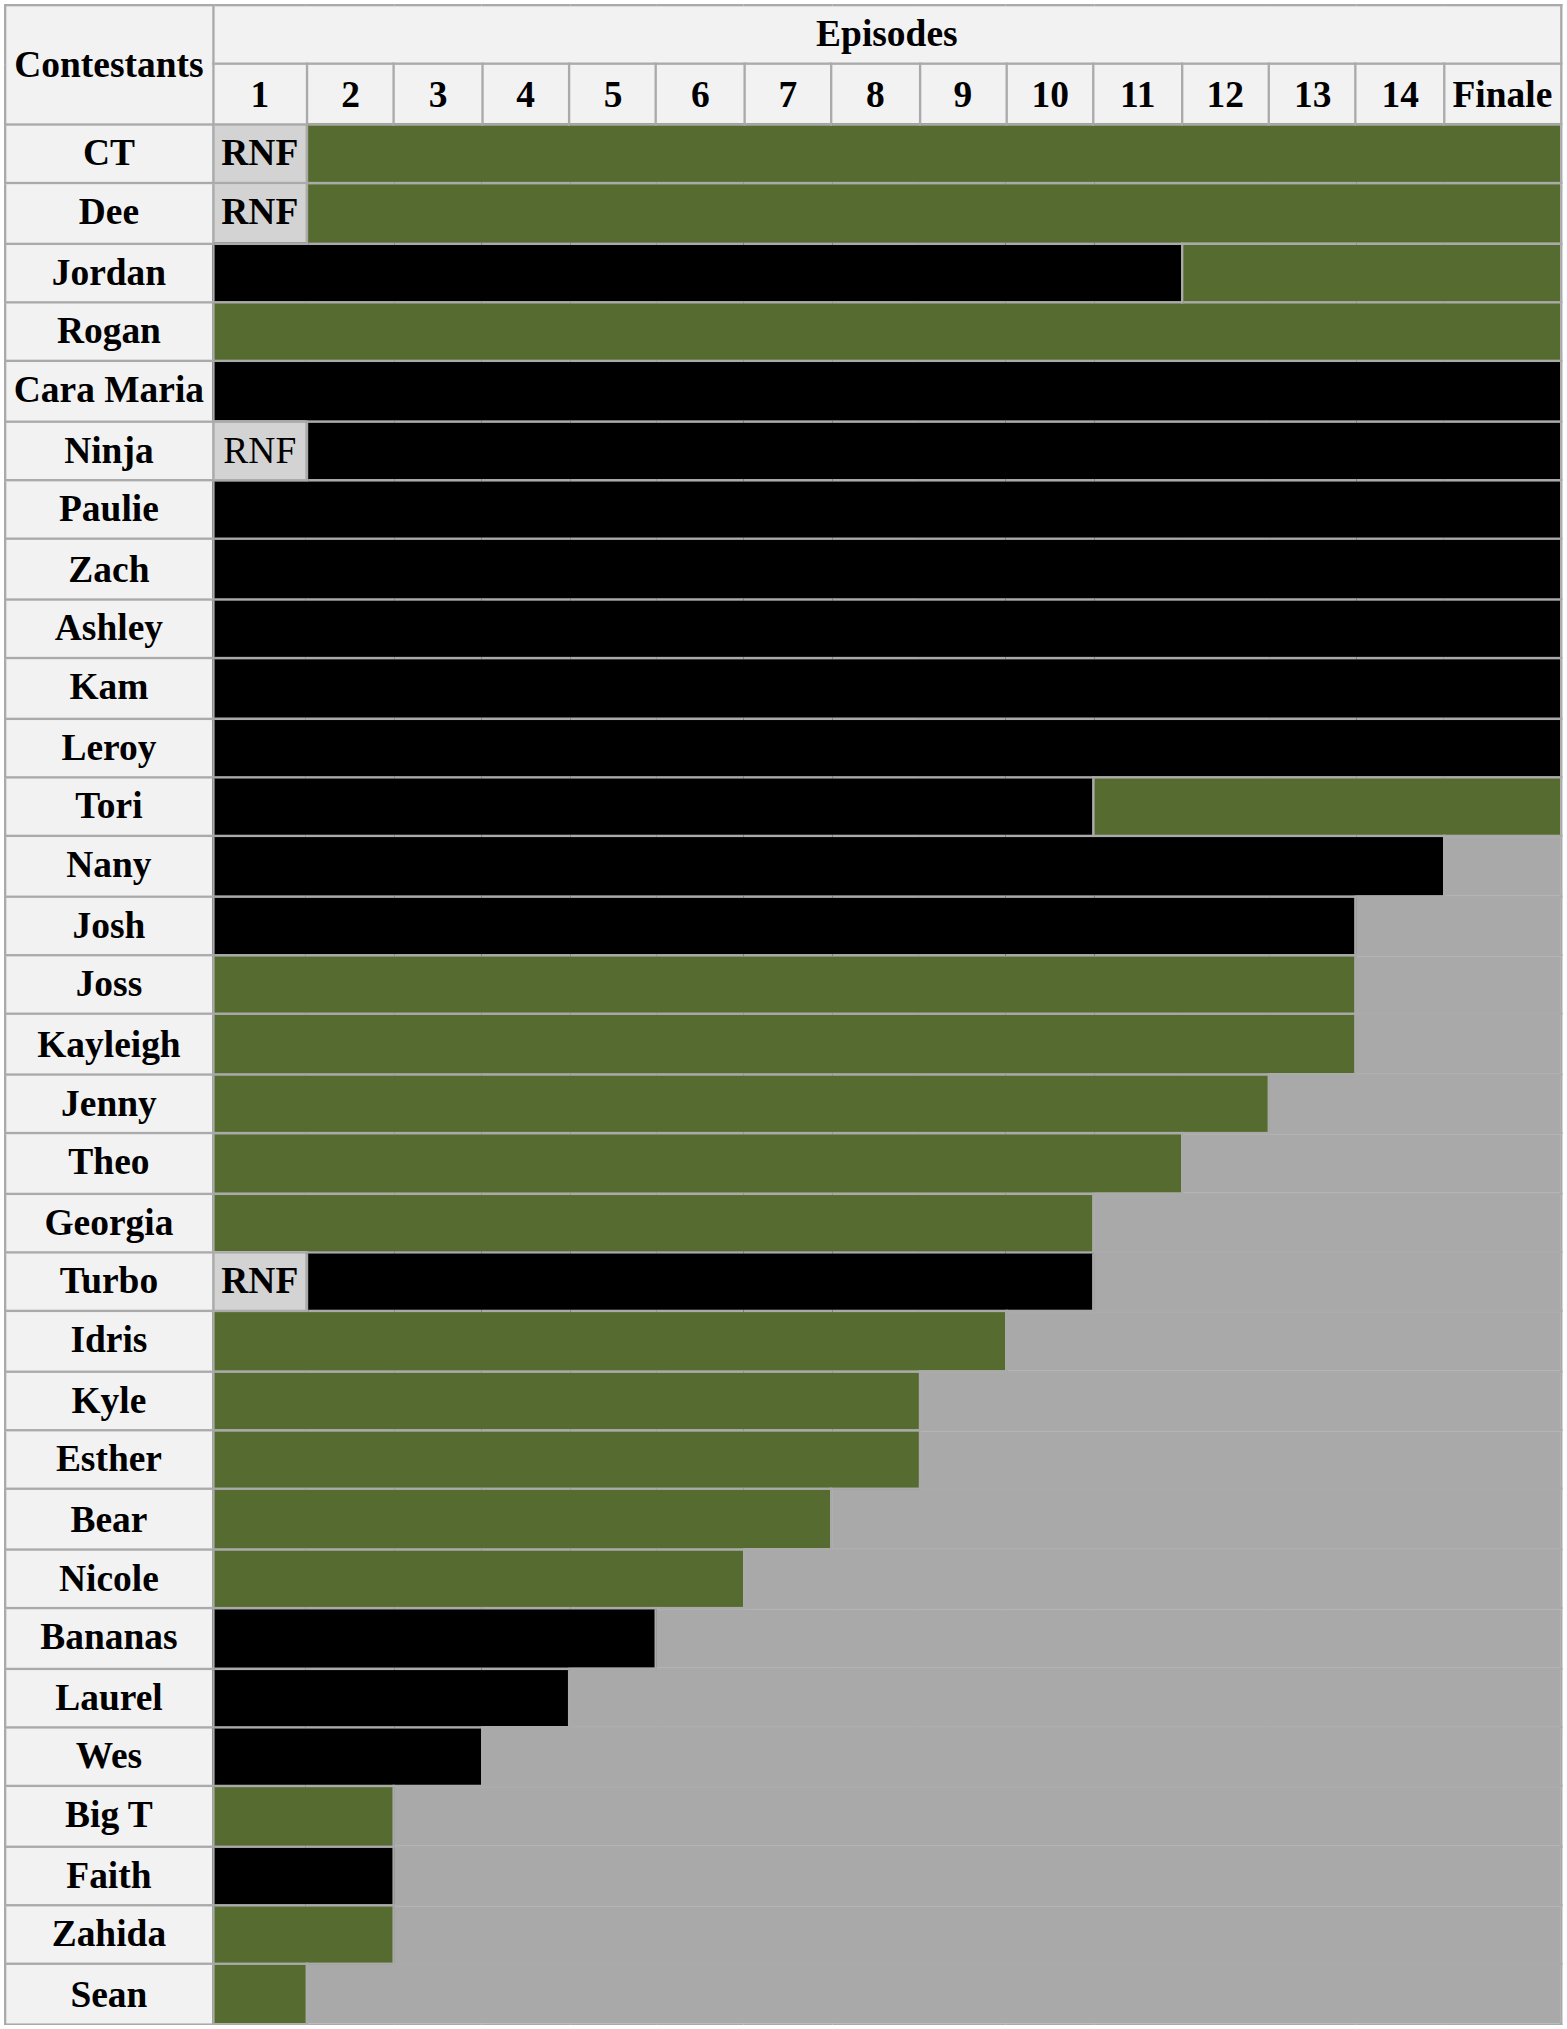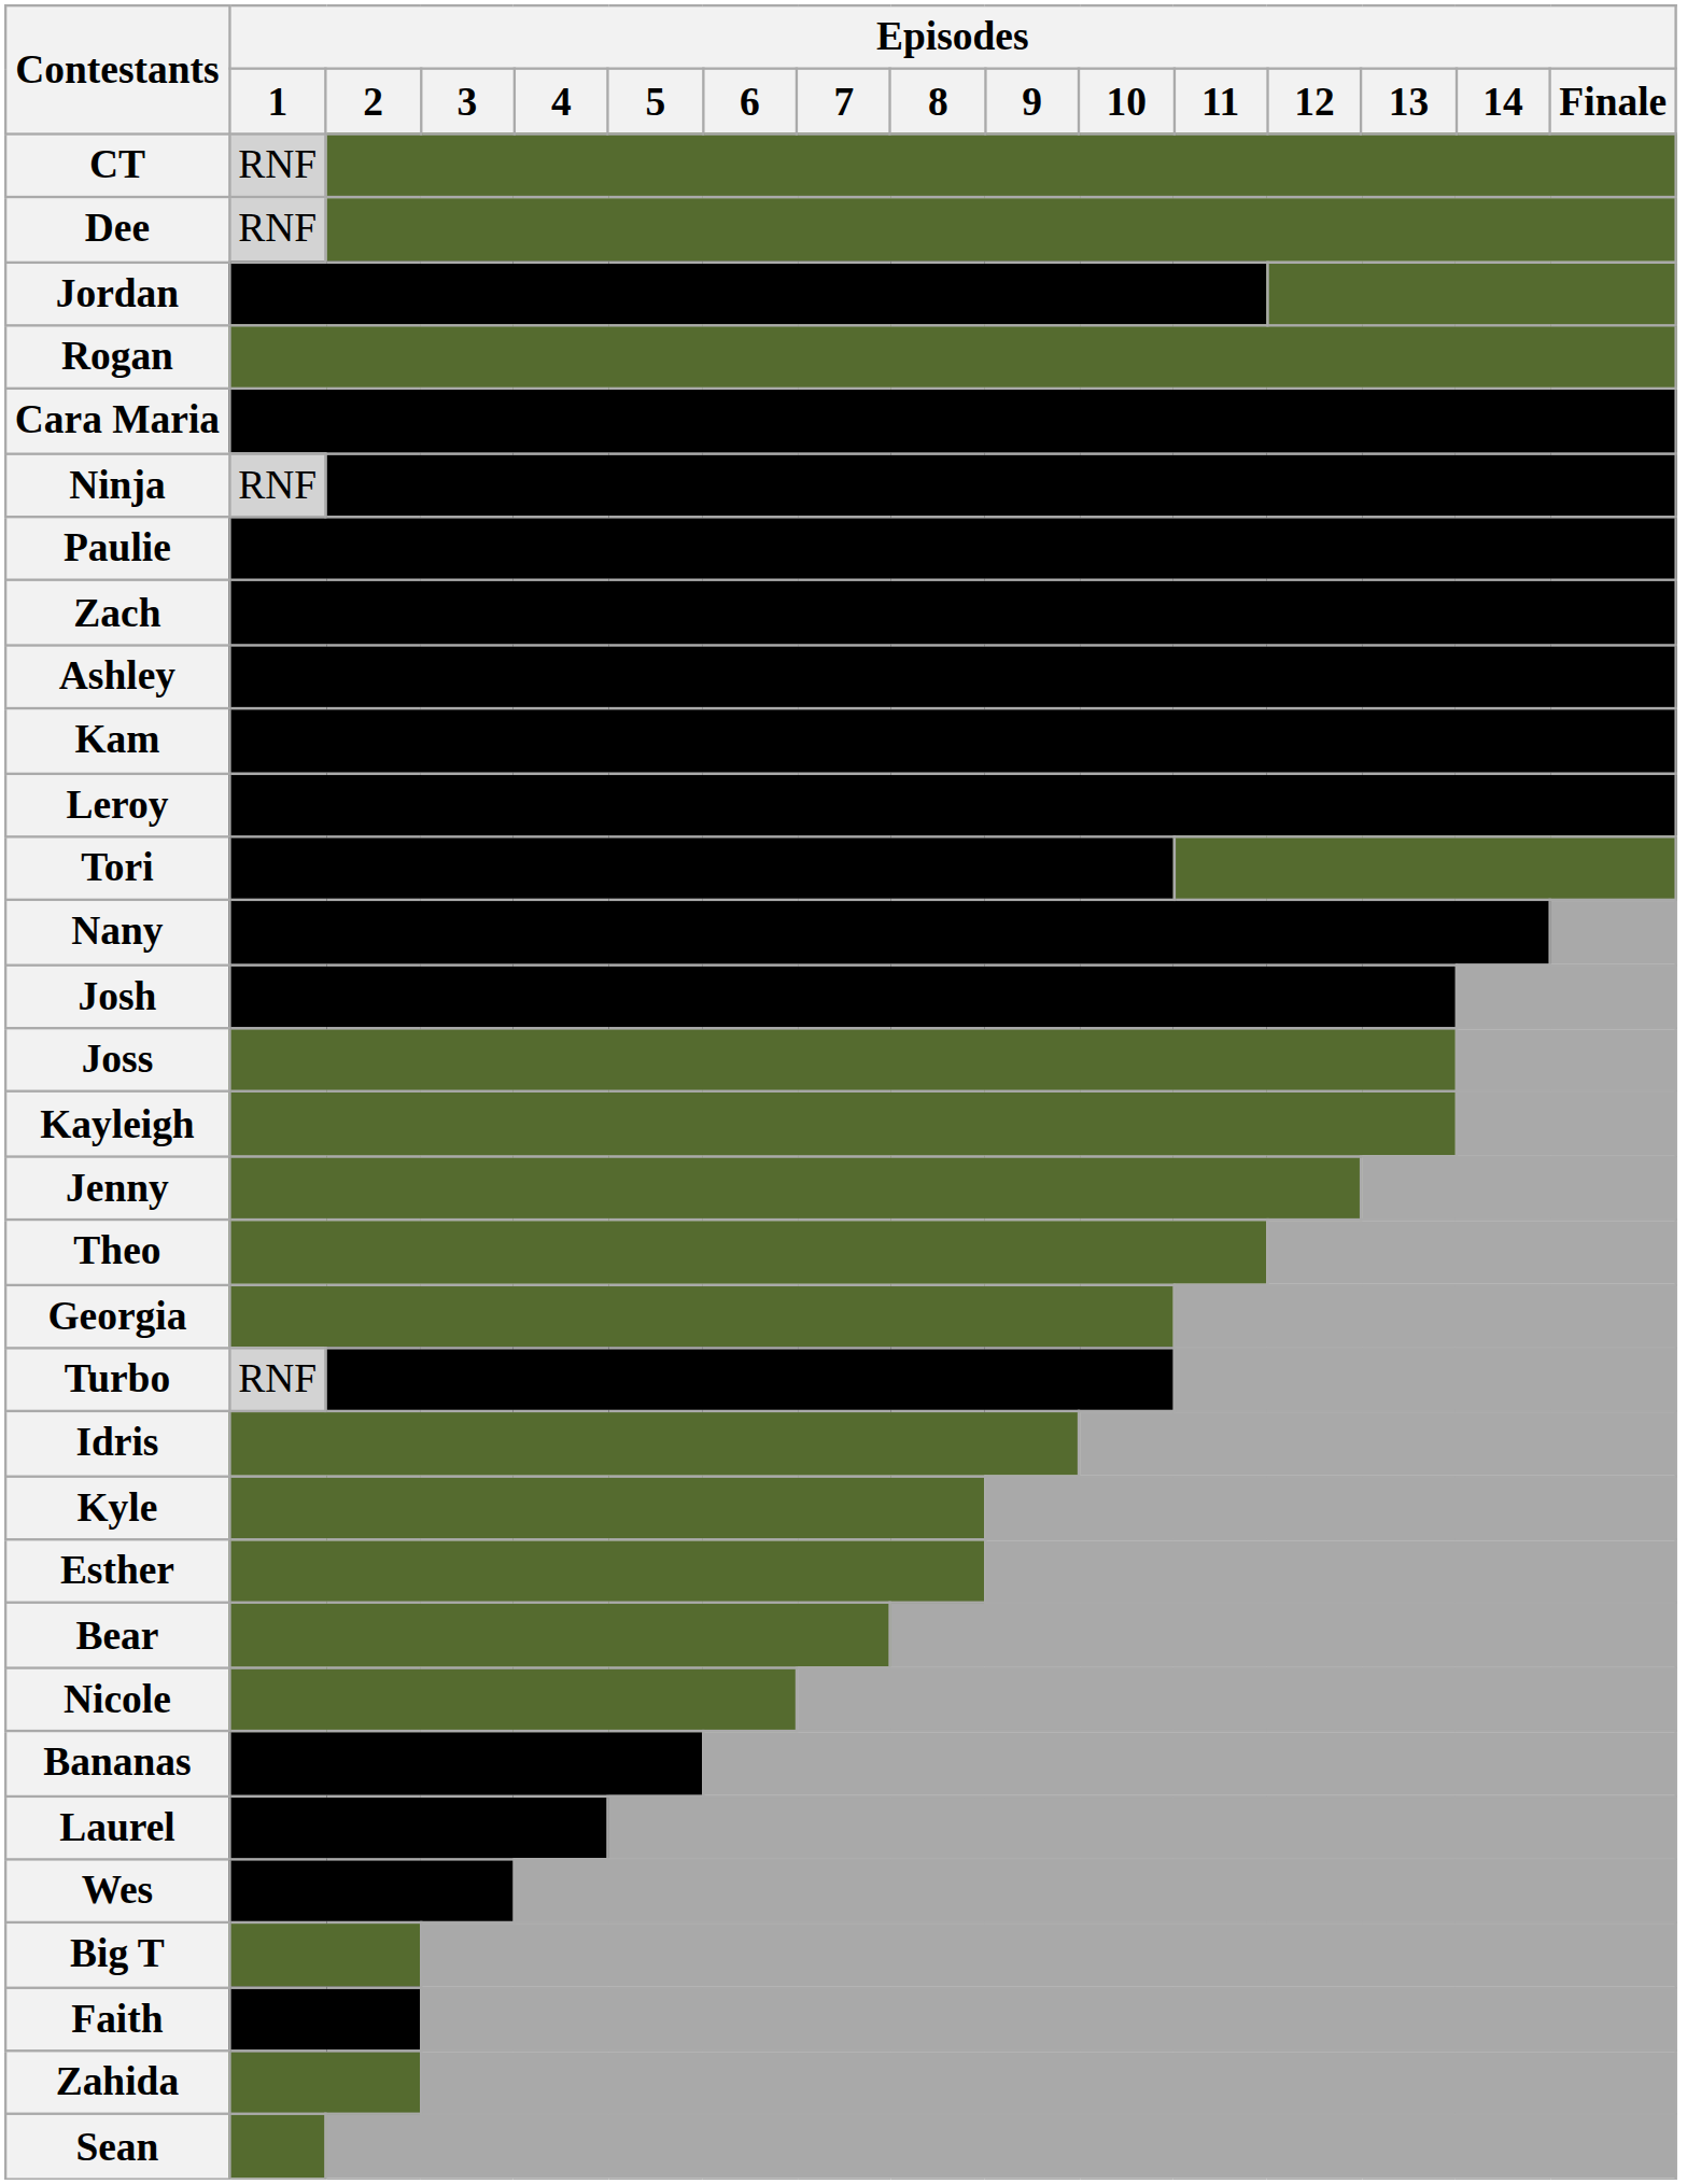CT | Episodes / 1: bold -> normal
Dee | Episodes / 1: bold -> normal
Turbo | Episodes / 1: bold -> normal
